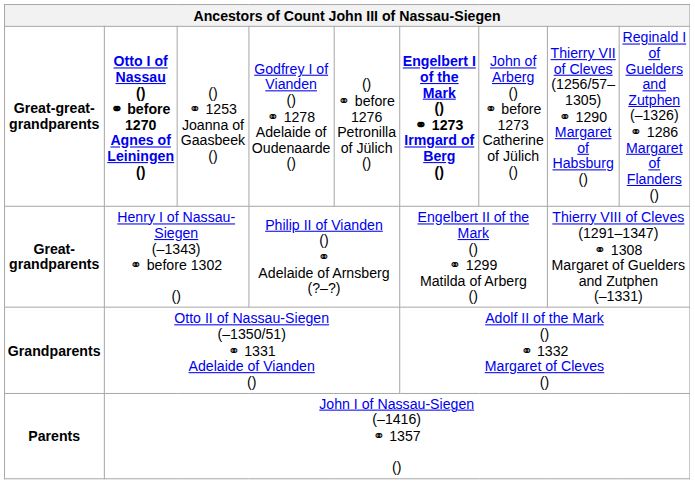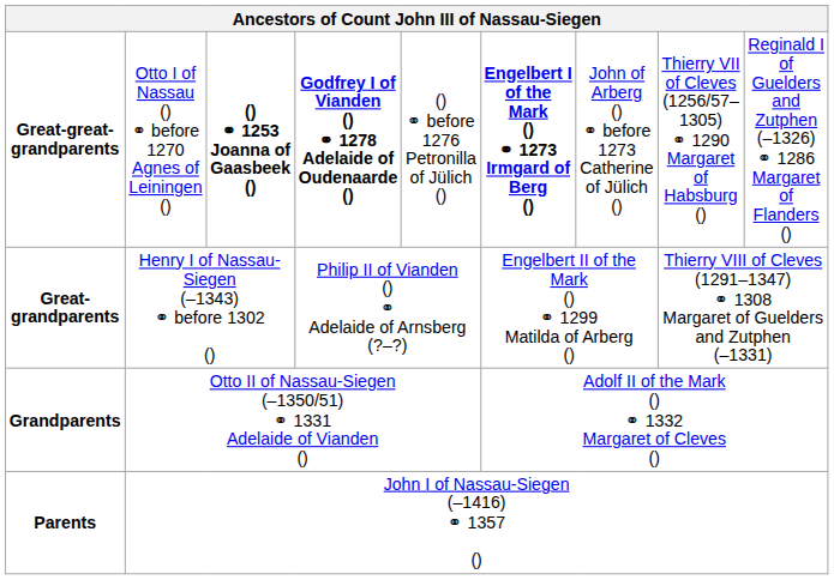Great-great-grandparents | column 2: bold -> normal
Great-great-grandparents | column 3: normal -> bold
Great-great-grandparents | column 4: normal -> bold
